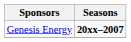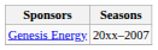Genesis Energy | Seasons: bold -> normal
